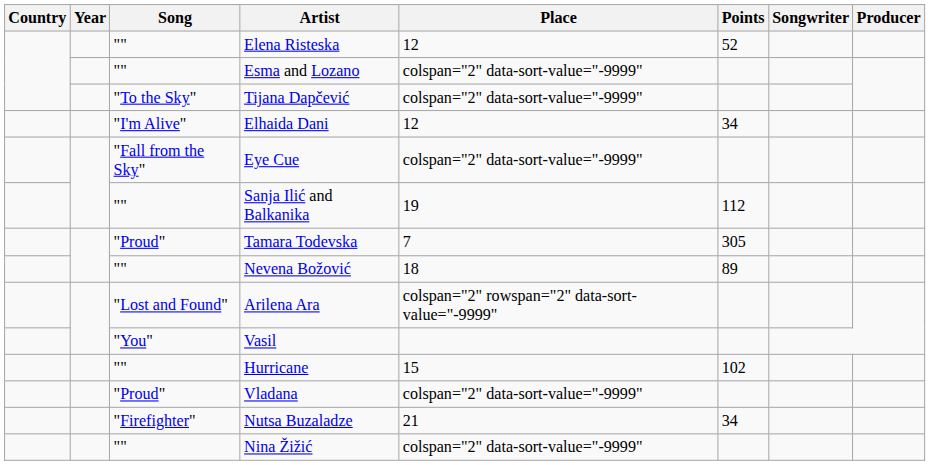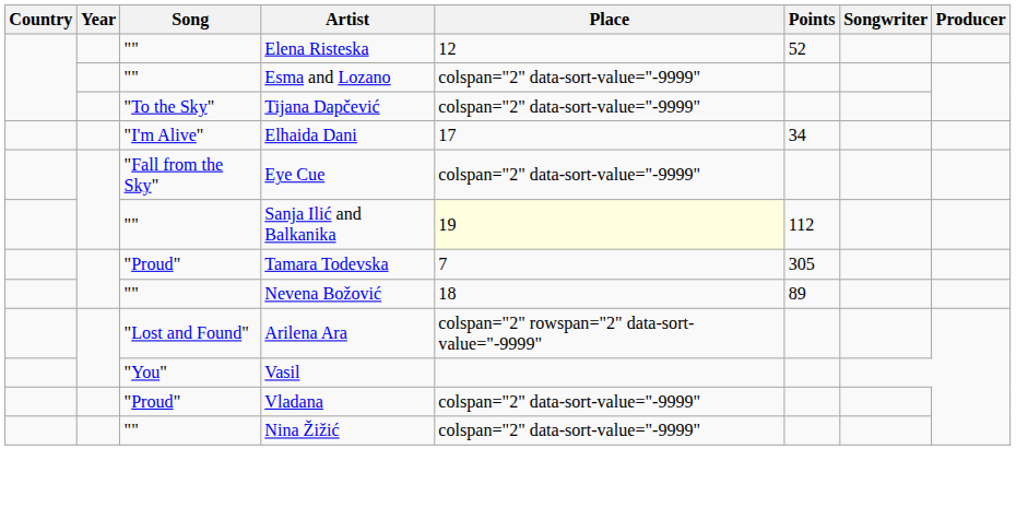Elhaida Dani | Place: 12 -> 17
Sanja Ilić and Balkanika | Place: no background -> lightyellow background
- row: "" | Hurricane | 15 | 102
- row: "Firefighter" | Nutsa Buzaladze | 21 | 34
